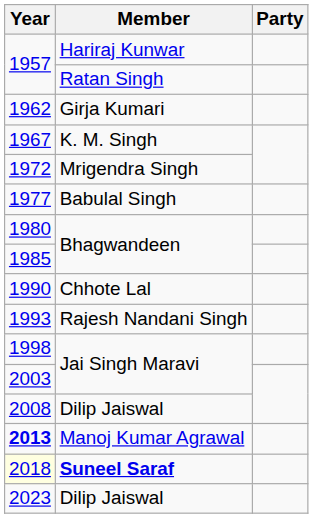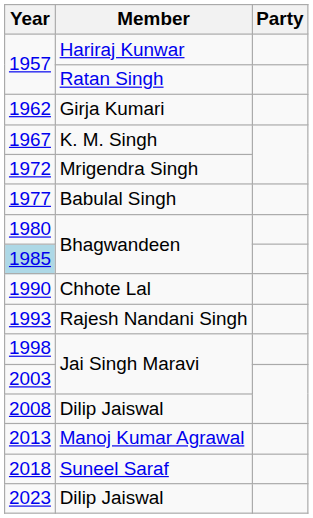1985 | Year: no background -> lightblue background
2013 | Year: bold -> normal
2018 | Year: lightyellow background -> no background
2018 | Member: bold -> normal
